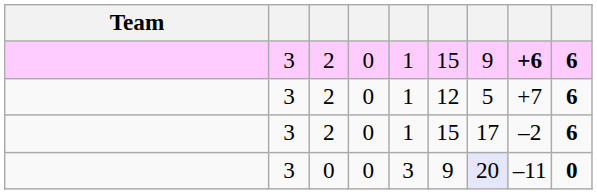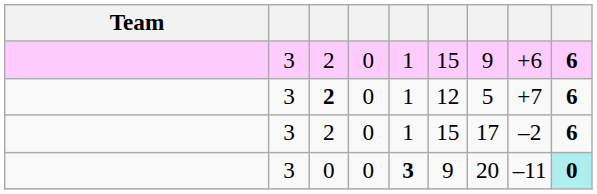row 2 | column 8: bold -> normal
row 3 | column 3: normal -> bold
row 5 | column 5: normal -> bold
row 5 | column 7: lavender background -> no background
row 5 | column 9: no background -> paleturquoise background
